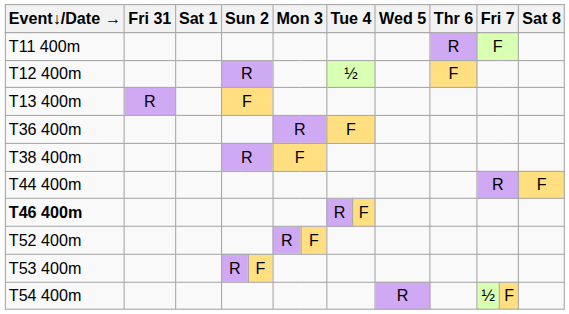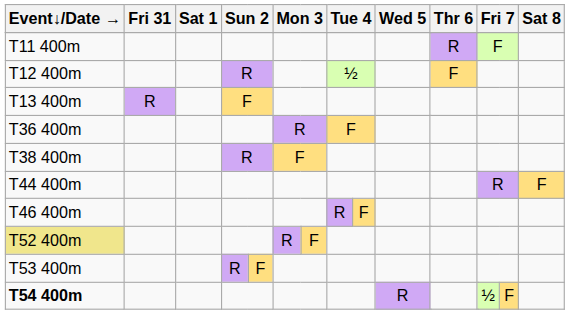T46 400m | Event↓/Date →: bold -> normal
T52 400m | Event↓/Date →: no background -> khaki background
T54 400m | Event↓/Date →: normal -> bold
